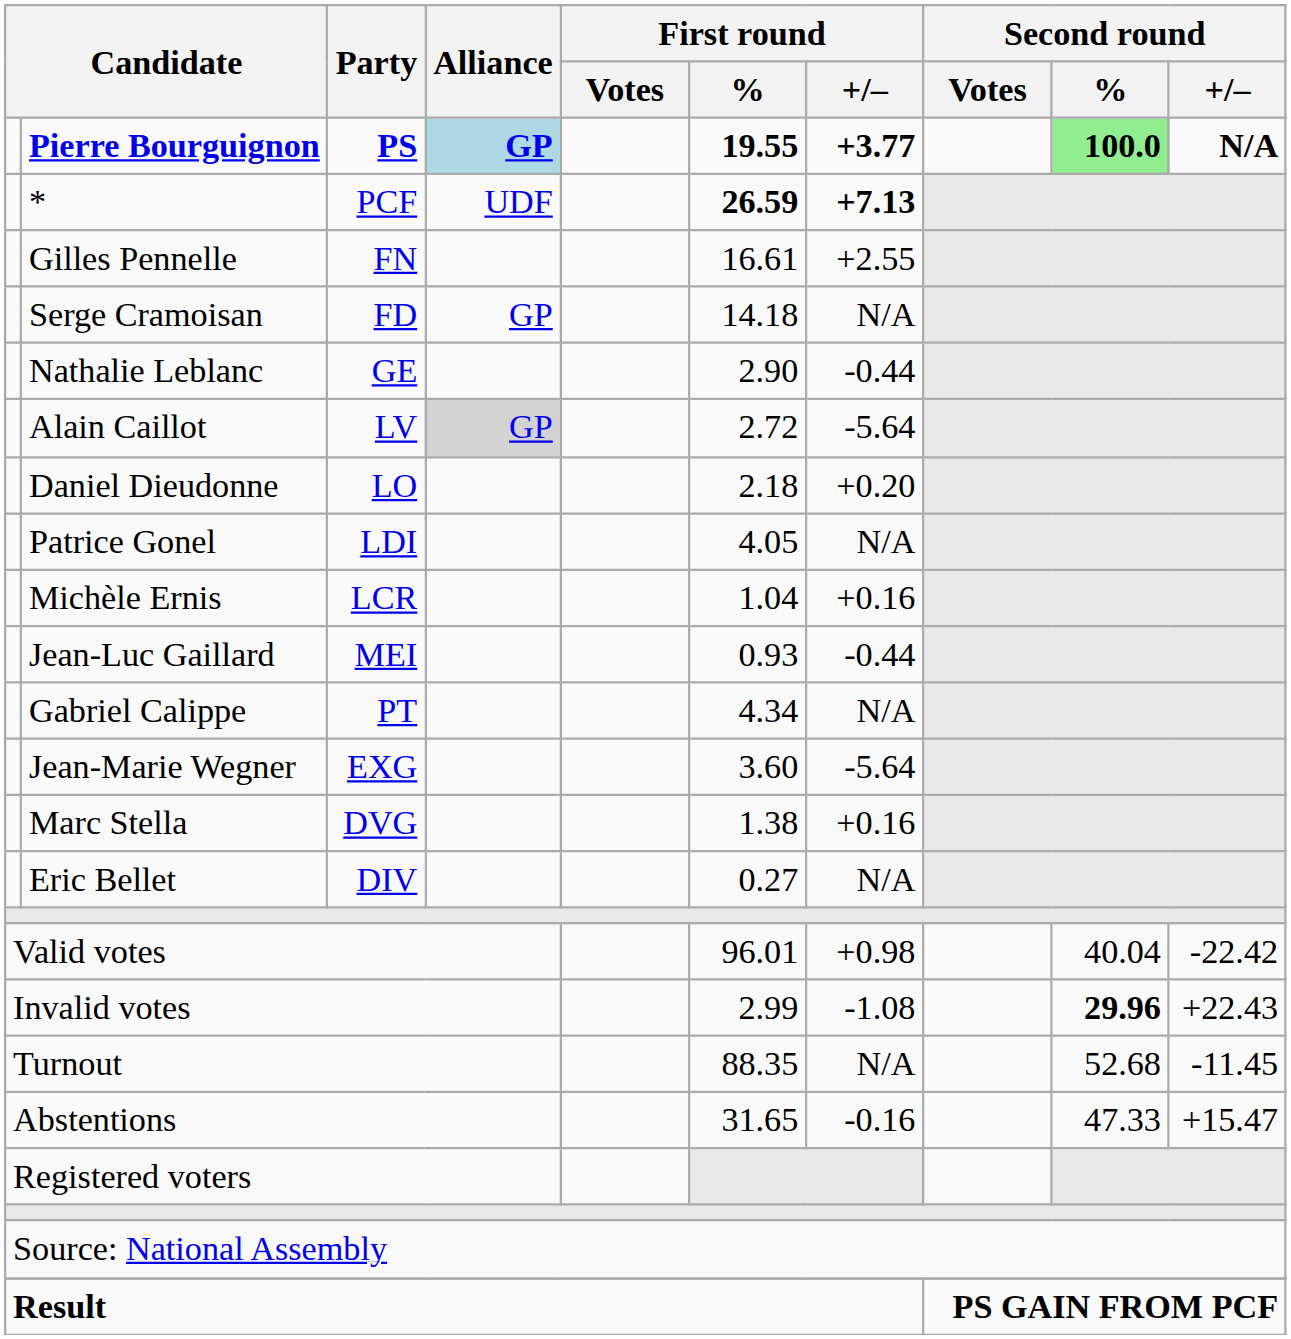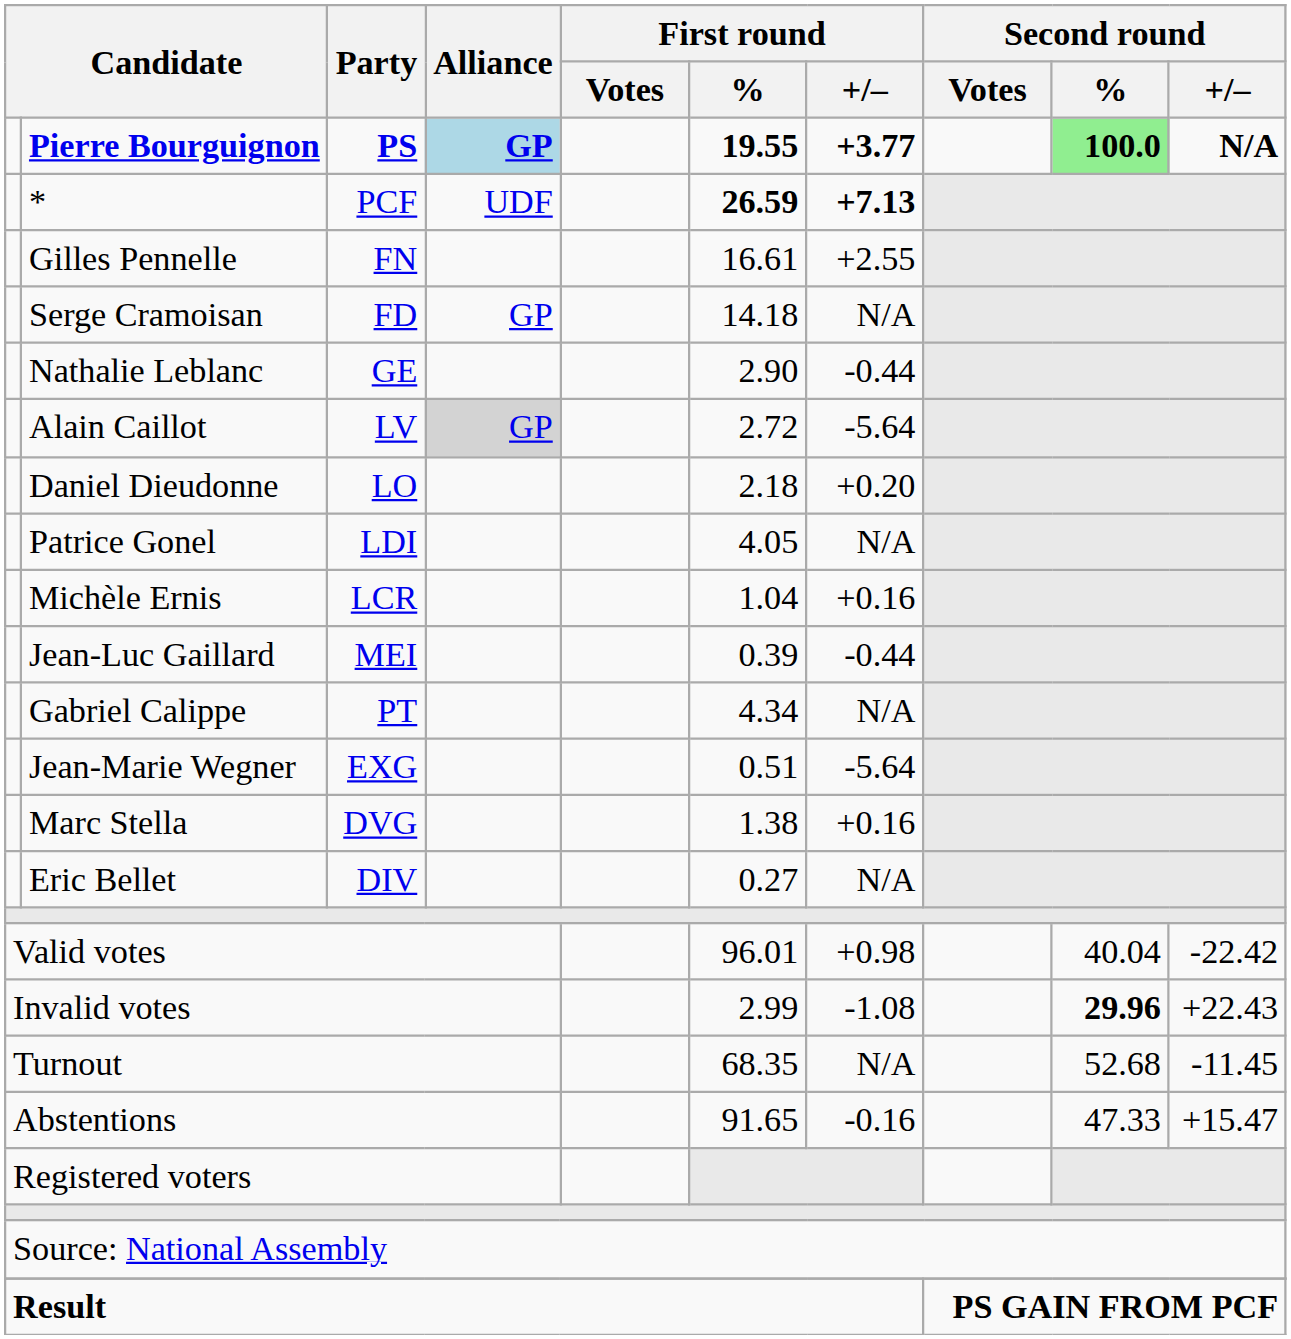Jean-Luc Gaillard | First round / %: 0.93 -> 0.39
Jean-Marie Wegner | First round / %: 3.60 -> 0.51
Turnout | First round / %: 88.35 -> 68.35
Abstentions | First round / %: 31.65 -> 91.65
